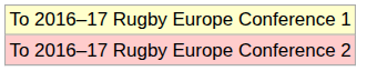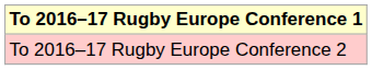row 1 | column 1: normal -> bold
